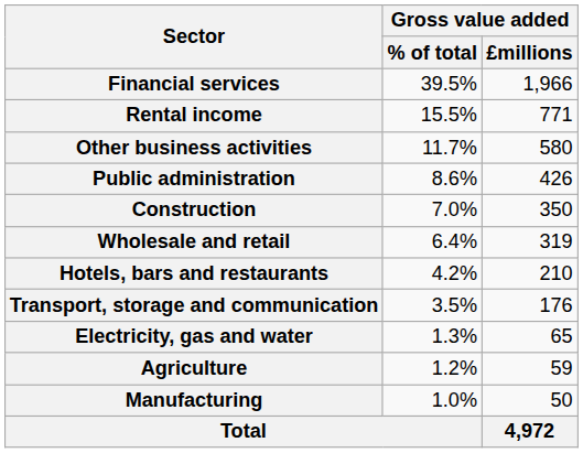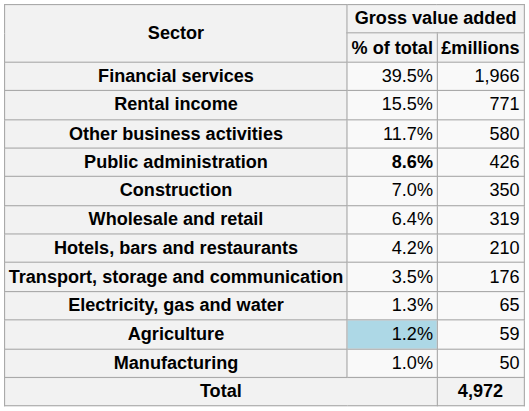Public administration | Gross value added / % of total: normal -> bold
Agriculture | Gross value added / % of total: no background -> lightblue background
